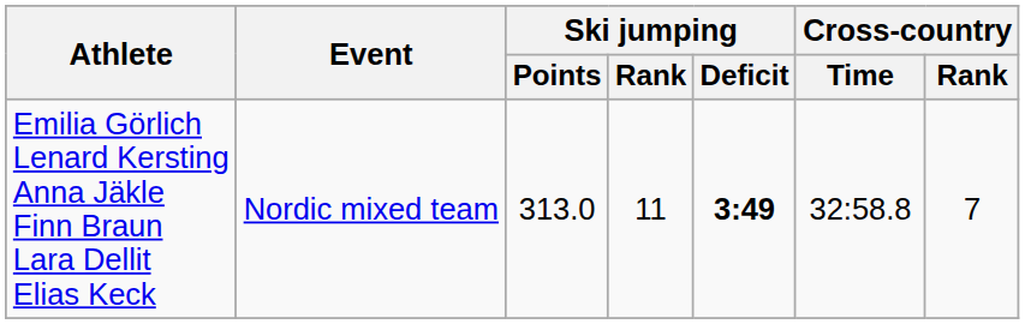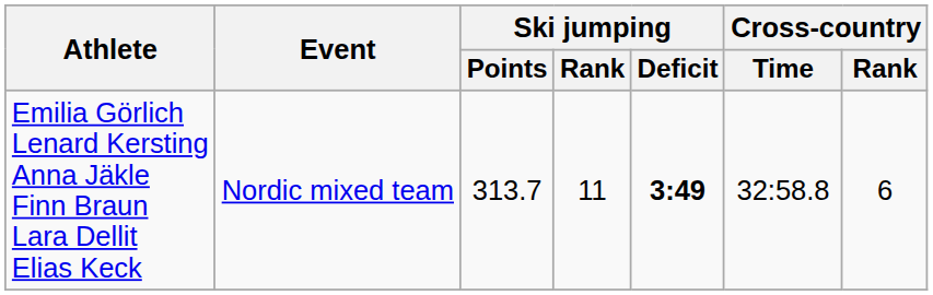row 3 | Ski jumping / Points: 313.0 -> 313.7
row 3 | Cross-country / Rank: 7 -> 6
